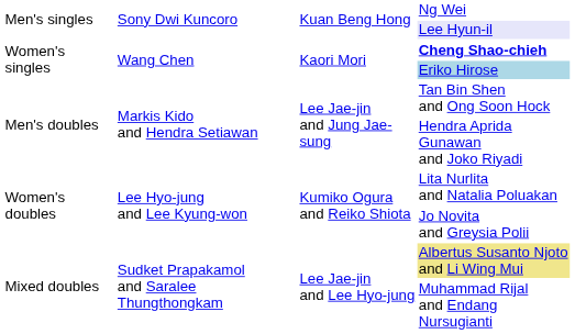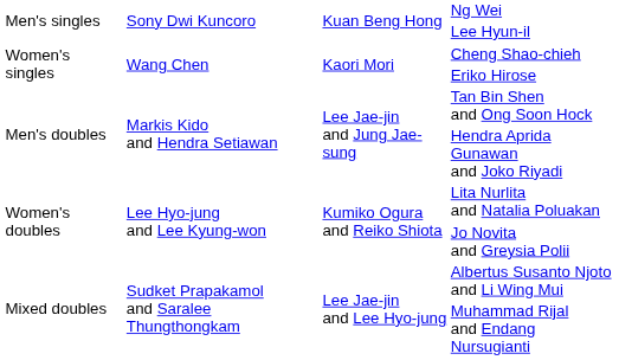Lee Hyun-il | column 4: lavender background -> no background
Cheng Shao-chieh | column 4: bold -> normal
Eriko Hirose | column 4: lightblue background -> no background
Albertus Susanto Njoto and Li Wing Mui | column 4: khaki background -> no background
